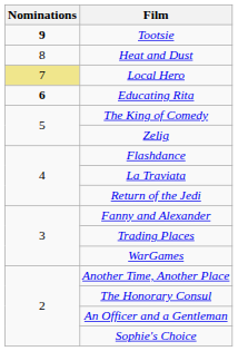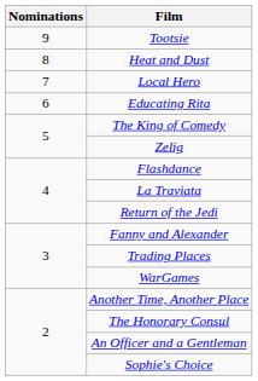Tootsie | Nominations: bold -> normal
Local Hero | Nominations: khaki background -> no background
Educating Rita | Nominations: bold -> normal
